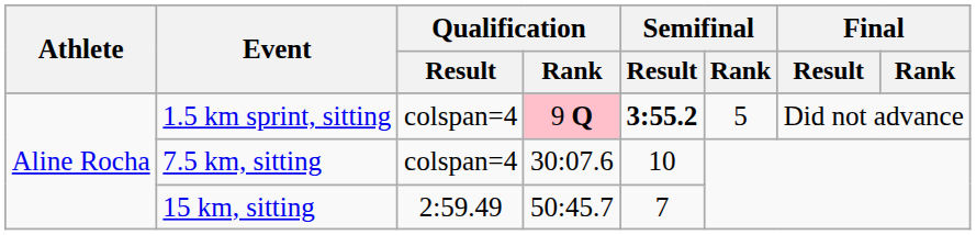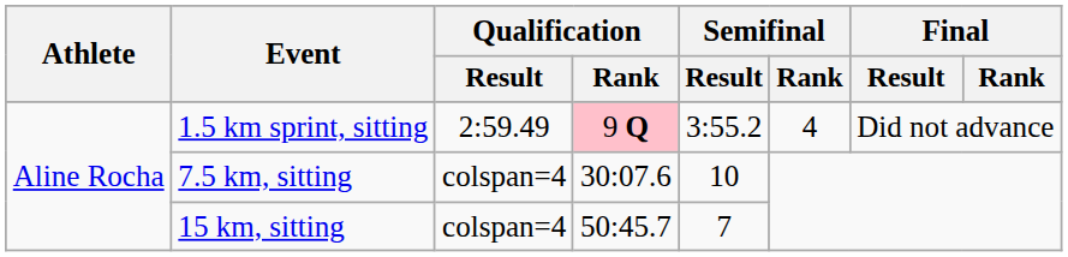1.5 km sprint, sitting | Qualification / Result: colspan=4 -> 2:59.49
1.5 km sprint, sitting | Semifinal / Result: bold -> normal
1.5 km sprint, sitting | Semifinal / Rank: 5 -> 4
15 km, sitting | Qualification / Result: 2:59.49 -> colspan=4
